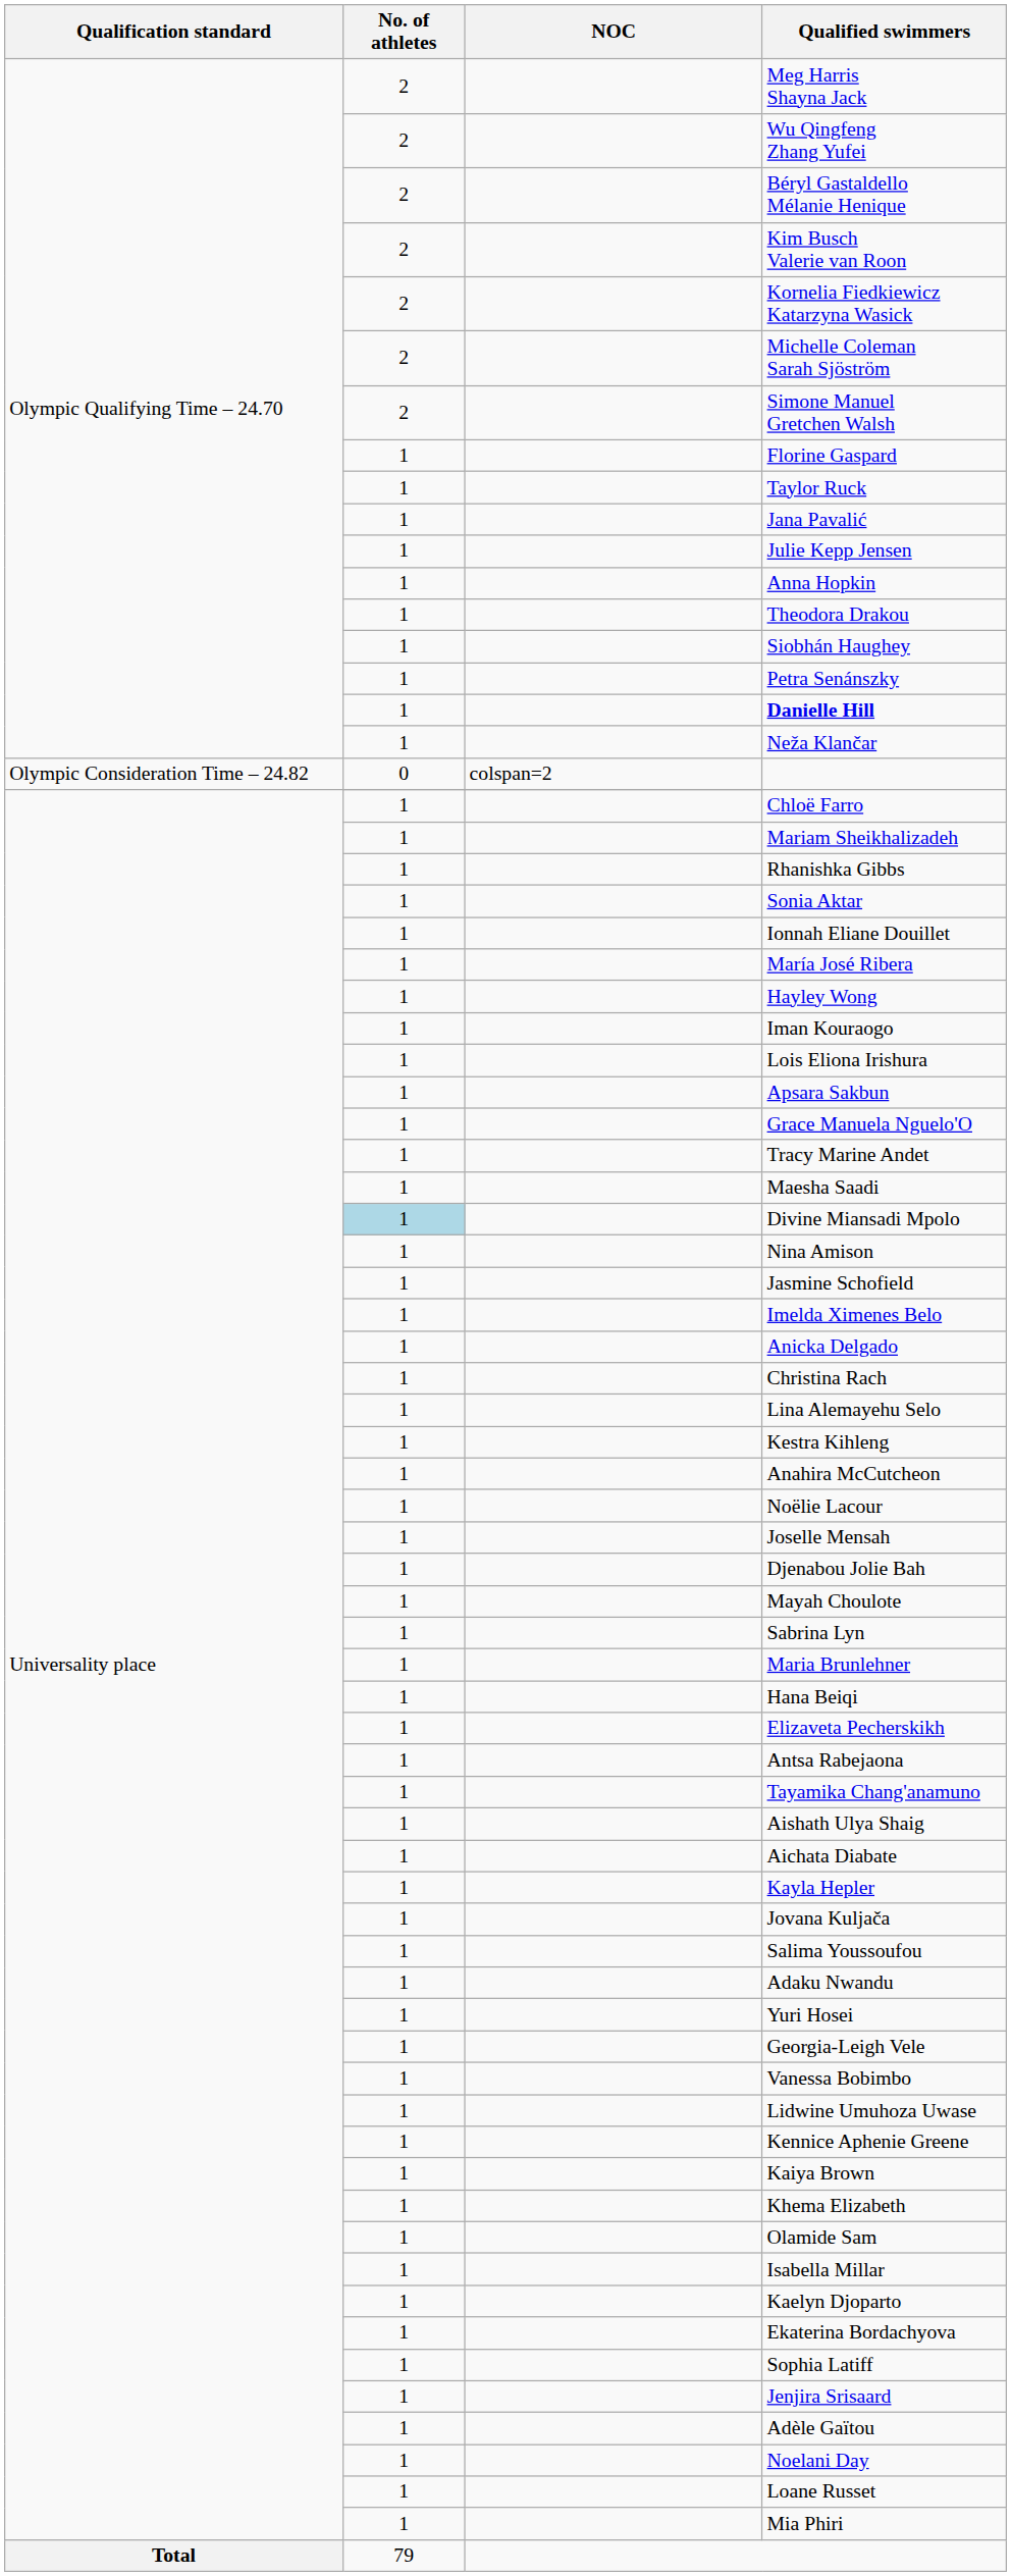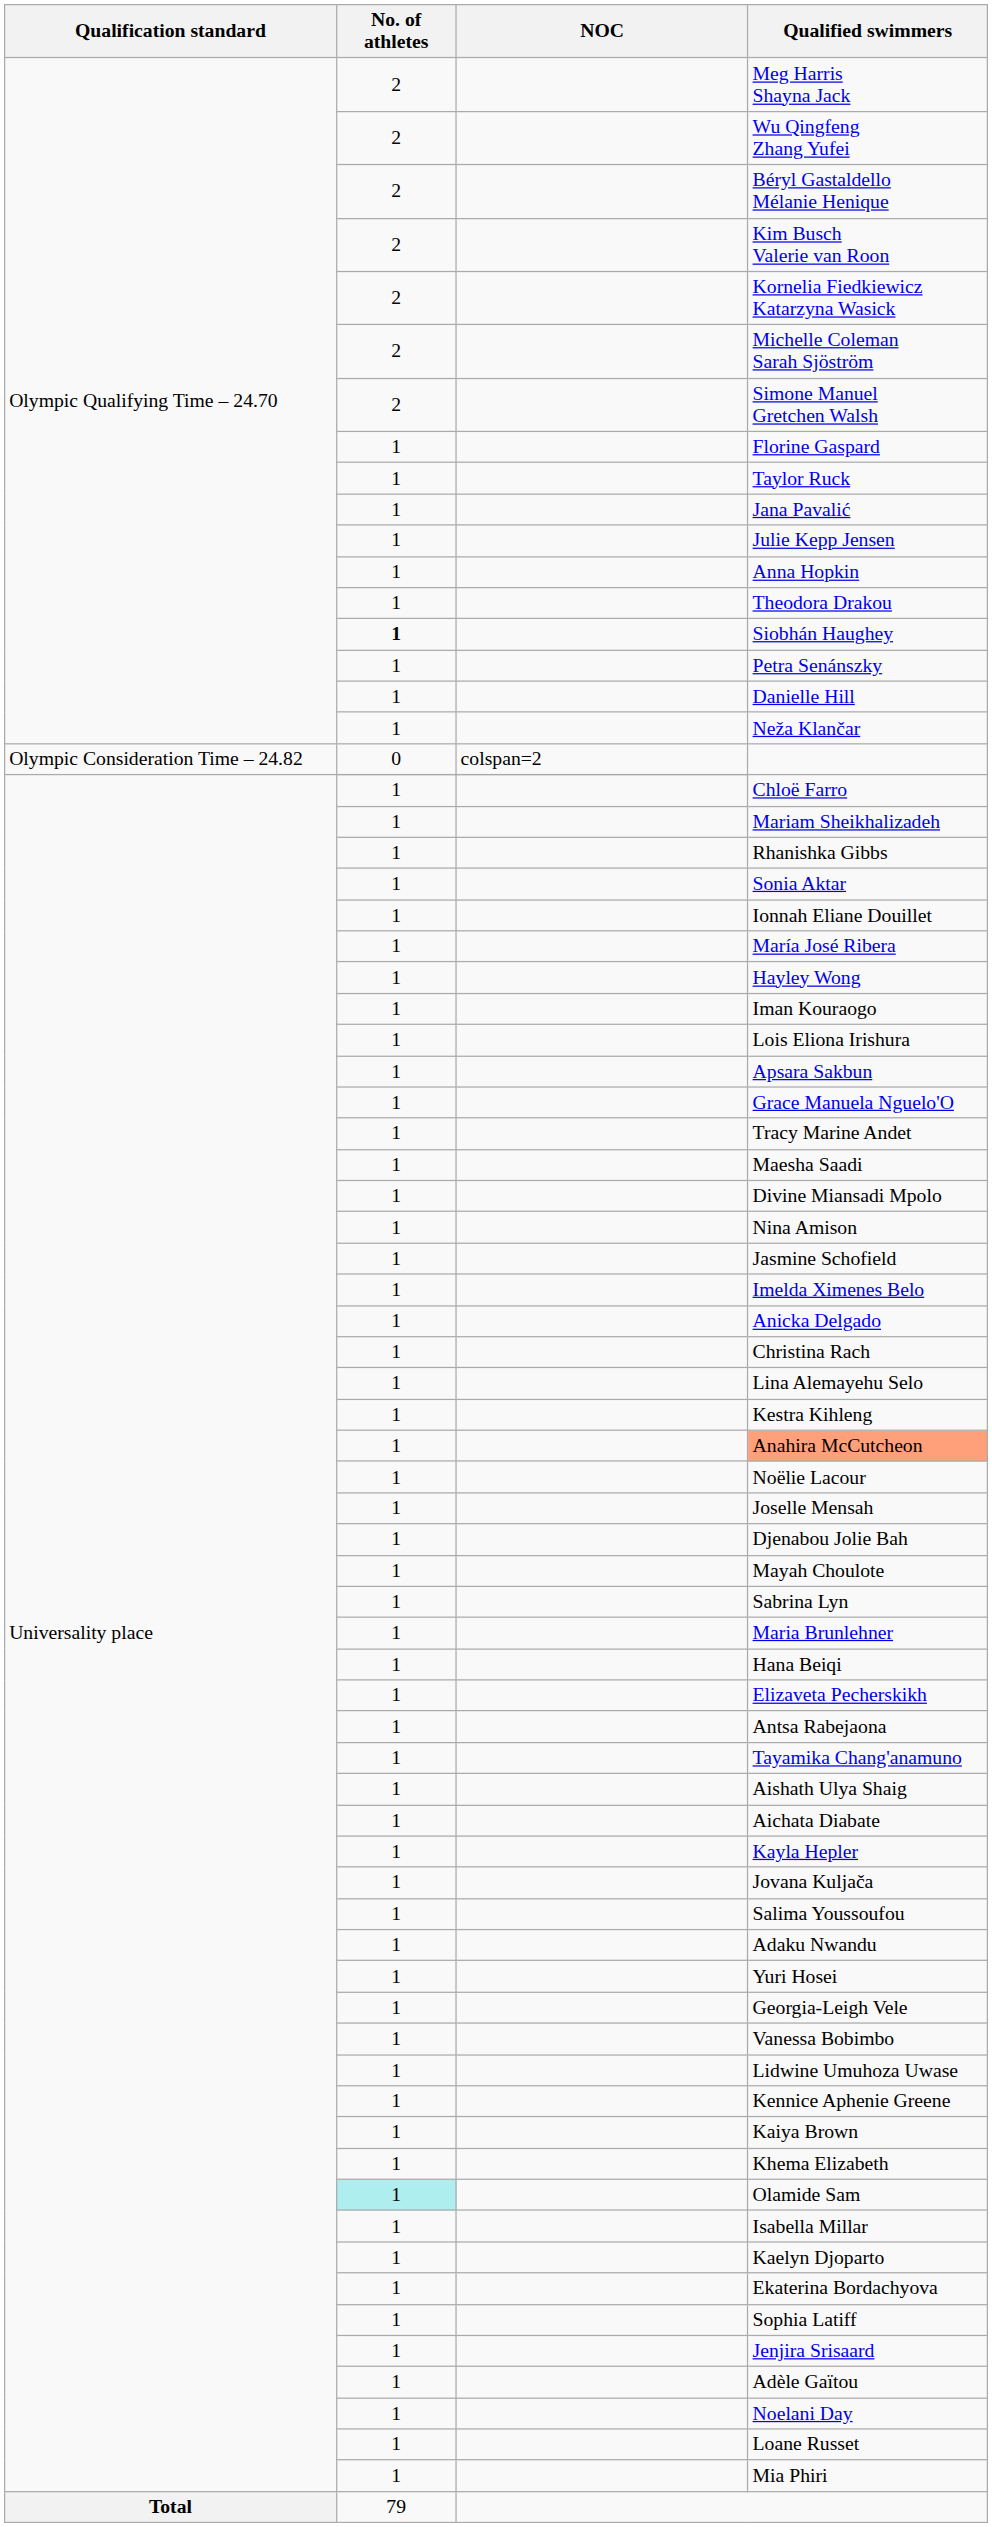Siobhán Haughey | No. of athletes: normal -> bold
Danielle Hill | Qualified swimmers: bold -> normal
Divine Miansadi Mpolo | No. of athletes: lightblue background -> no background
Anahira McCutcheon | Qualified swimmers: no background -> lightsalmon background
Olamide Sam | No. of athletes: no background -> paleturquoise background
